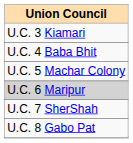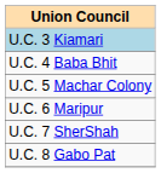row 2 | column 1: no background -> lightblue background
row 5 | column 1: lightgrey background -> no background
